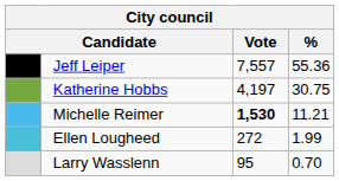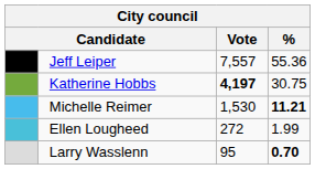Katherine Hobbs | Vote: normal -> bold
Michelle Reimer | Vote: bold -> normal
Michelle Reimer | %: normal -> bold
Larry Wasslenn | %: normal -> bold
